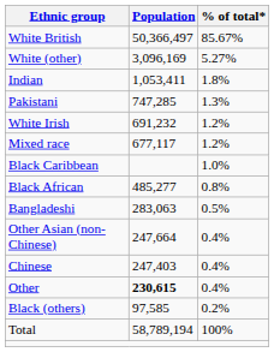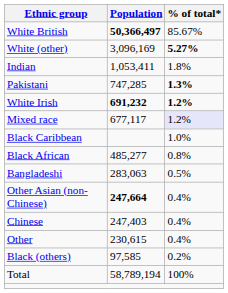White British | Population: normal -> bold
White (other) | % of total*: normal -> bold
Pakistani | % of total*: normal -> bold
White Irish | Population: normal -> bold
White Irish | % of total*: normal -> bold
Mixed race | % of total*: no background -> lavender background
Other Asian (non-Chinese) | Population: normal -> bold
Other | Population: bold -> normal
